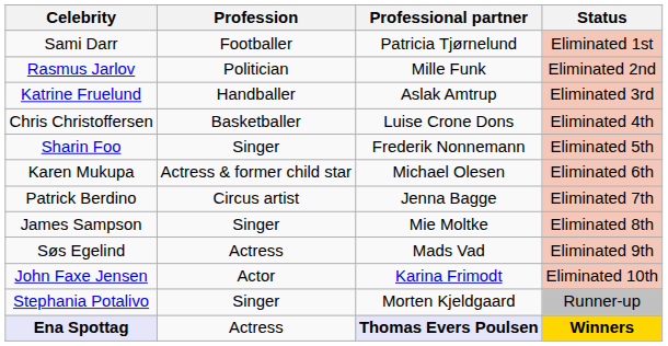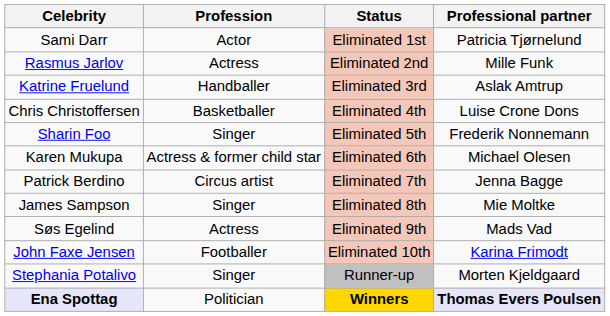columns swapped: Professional partner <-> Status
Sami Darr | Profession: Footballer -> Actor
Rasmus Jarlov | Profession: Politician -> Actress
John Faxe Jensen | Profession: Actor -> Footballer
Ena Spottag | Profession: Actress -> Politician
